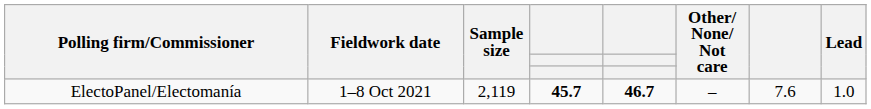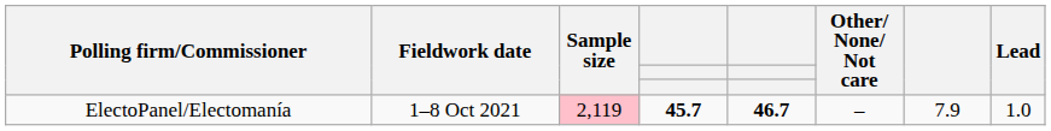ElectoPanel/Electomanía | Sample size: no background -> pink background
ElectoPanel/Electomanía | column 7: 7.6 -> 7.9
